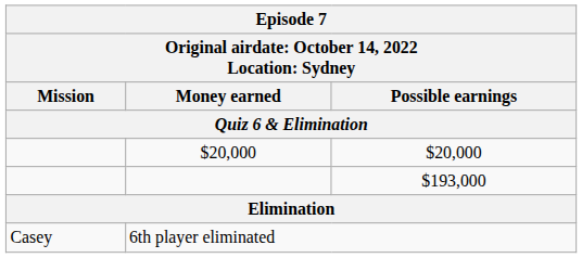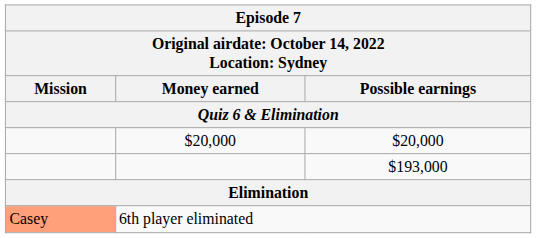6th player eliminated | Mission: no background -> lightsalmon background
